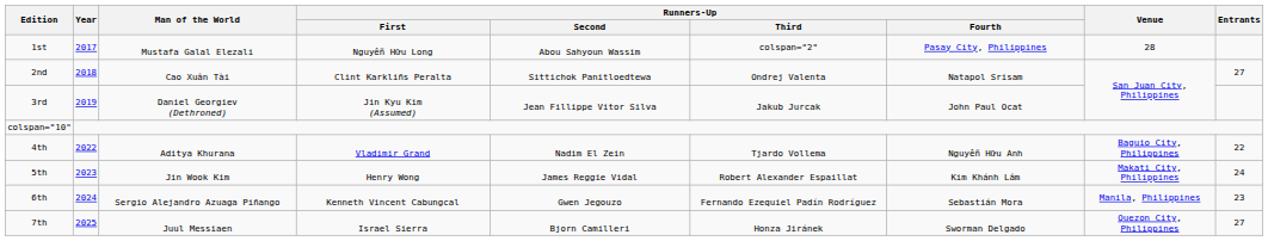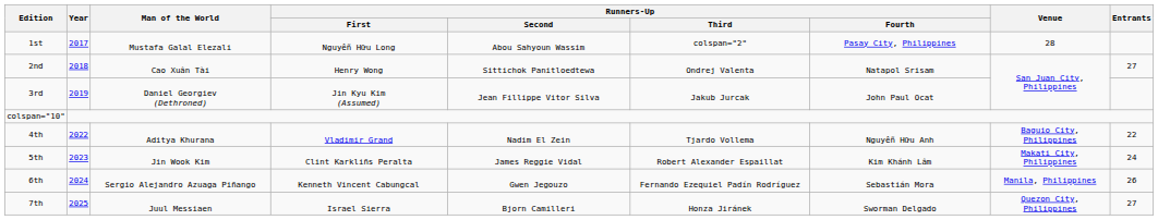2nd | Runners-Up / First: Clint Karkliñs Peralta -> Henry Wong
5th | Runners-Up / First: Henry Wong -> Clint Karkliñs Peralta
6th | Entrants: 23 -> 26
